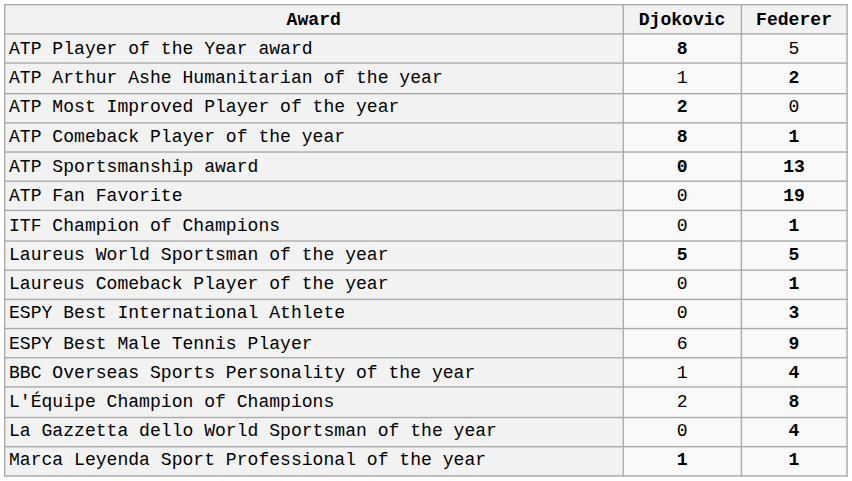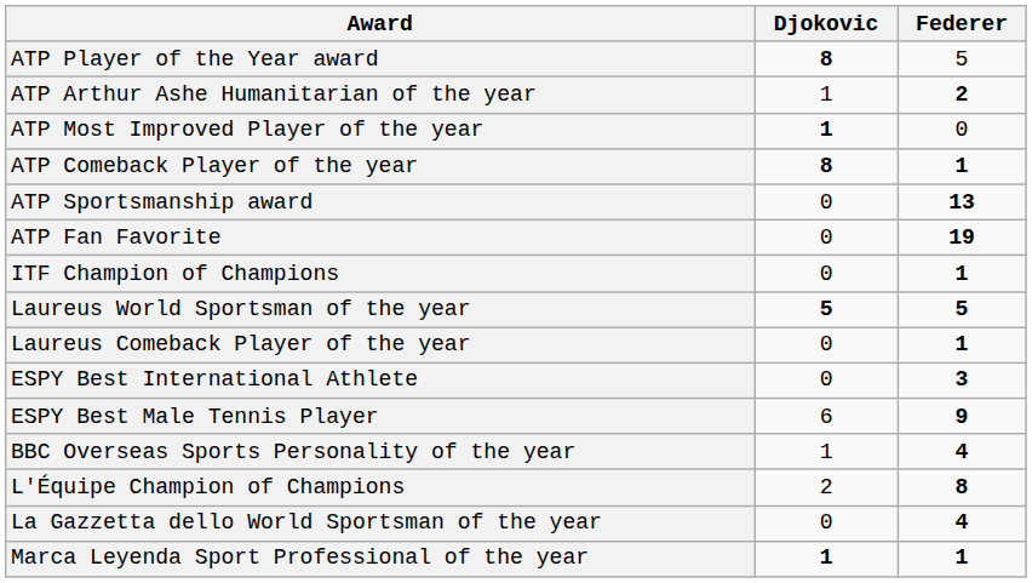ATP Most Improved Player of the year | Djokovic: 2 -> 1
ATP Sportsmanship award | Djokovic: bold -> normal
